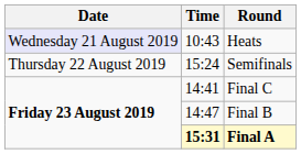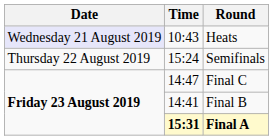Final C | Time: 14:41 -> 14:47
Final B | Time: 14:47 -> 14:41
